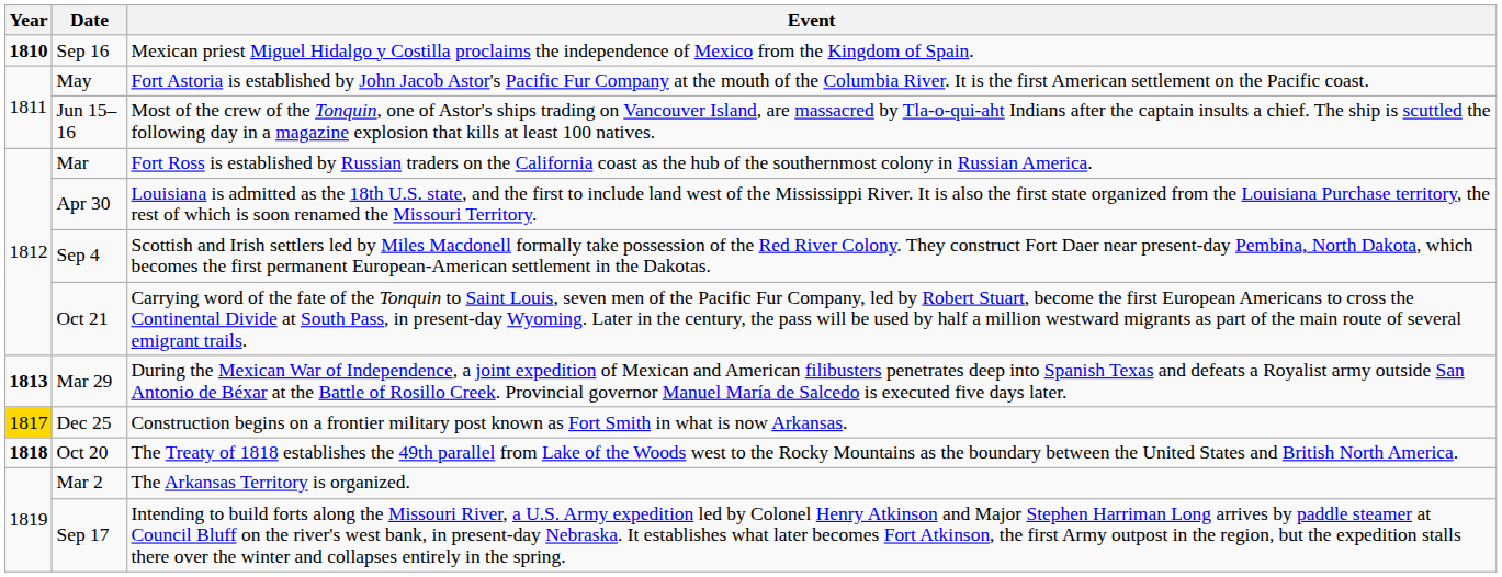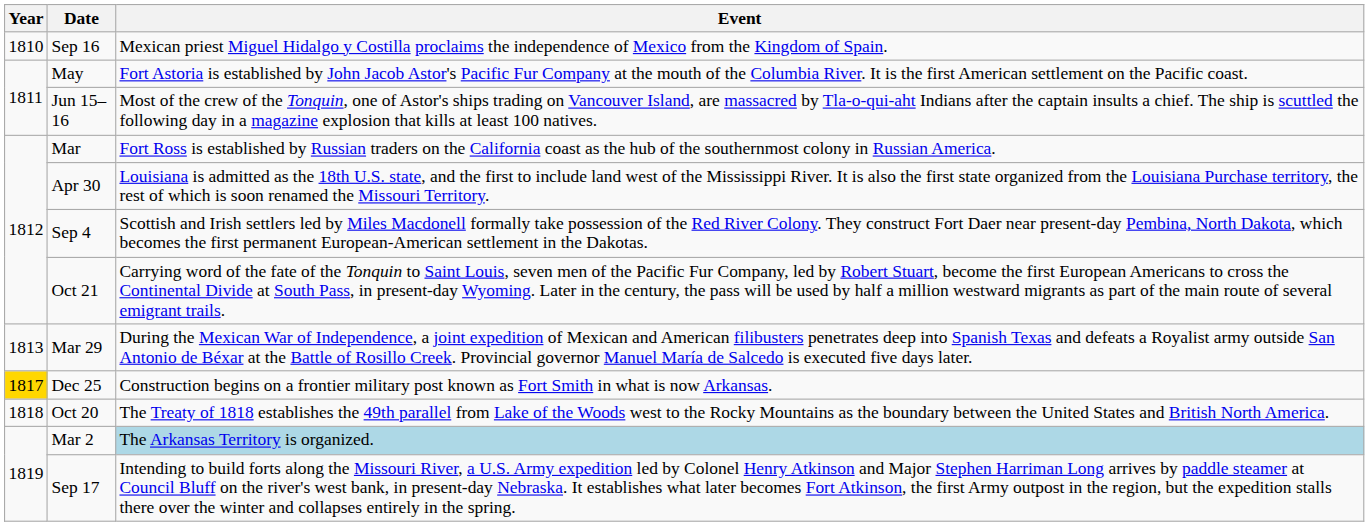Sep 16 | Year: bold -> normal
Mar 29 | Year: bold -> normal
Oct 20 | Year: bold -> normal
Mar 2 | Event: no background -> lightblue background
